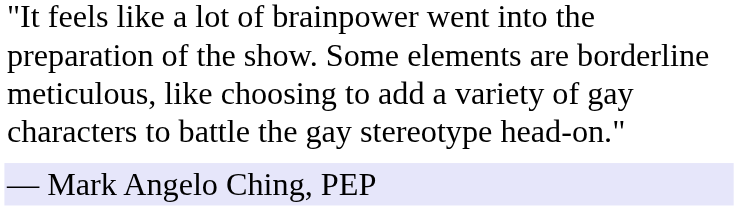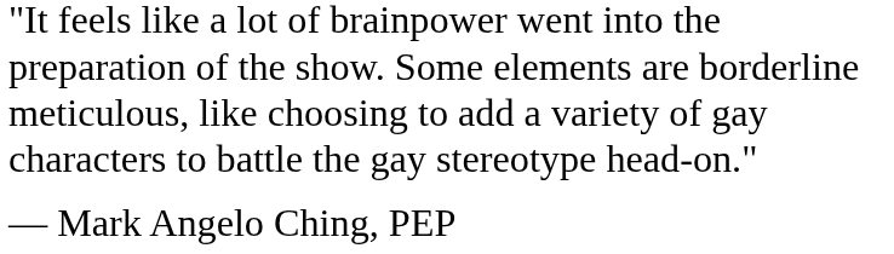row 2 | column 1: lavender background -> no background
